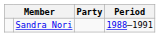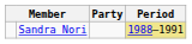Sandra Nori | Period: no background -> khaki background
